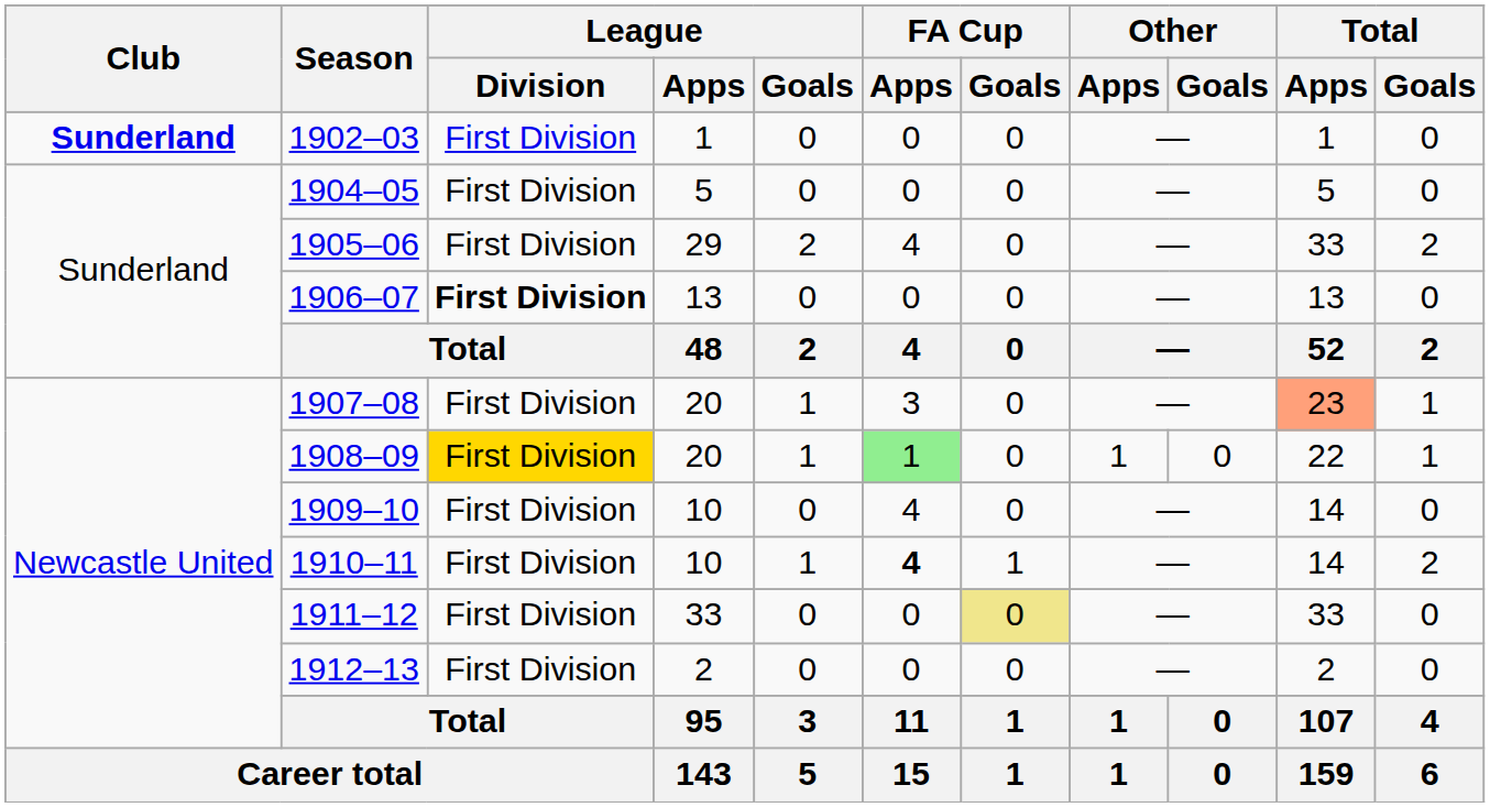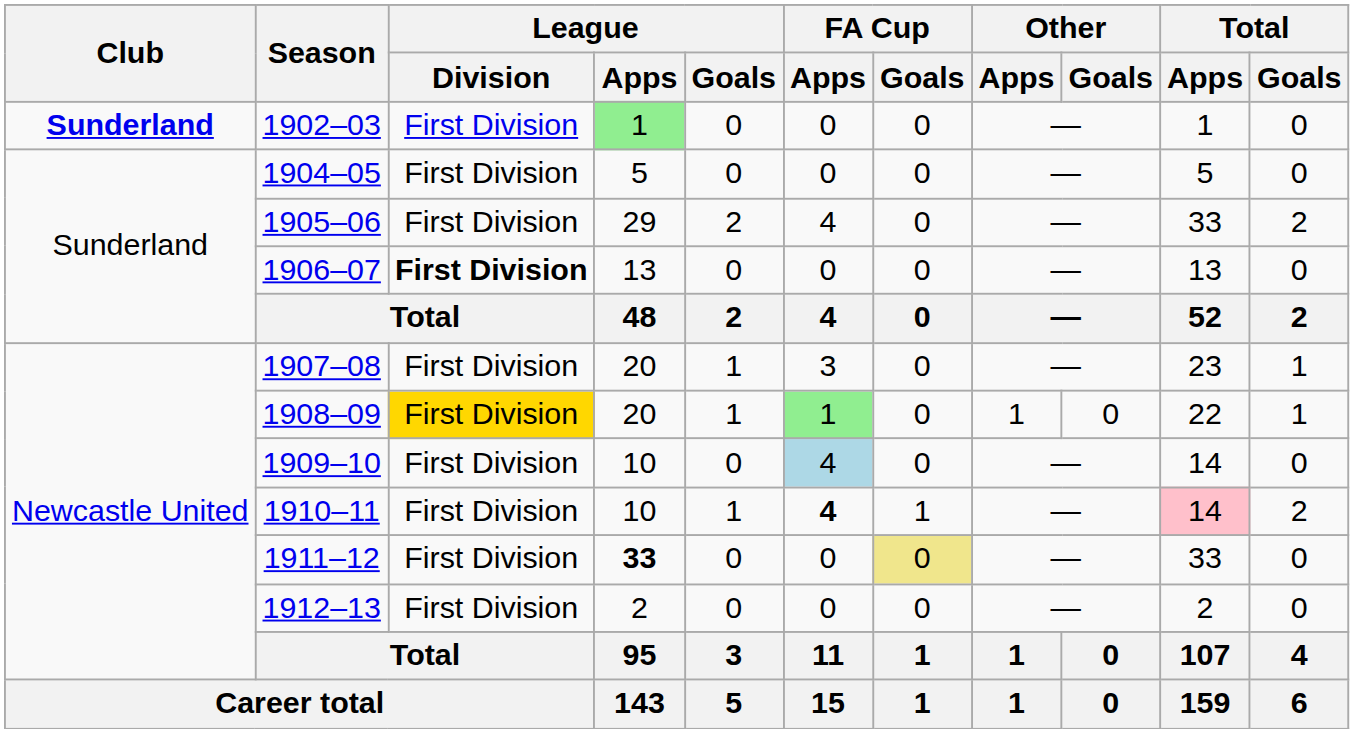1902–03 | League / Apps: no background -> lightgreen background
1907–08 | Total / Apps: lightsalmon background -> no background
1909–10 | FA Cup / Apps: no background -> lightblue background
1910–11 | Total / Apps: no background -> pink background
1911–12 | League / Apps: normal -> bold
